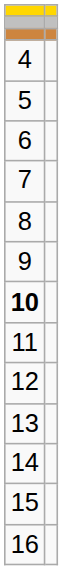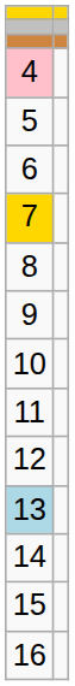row 4 | column 1: no background -> pink background
row 7 | column 1: no background -> gold background
row 10 | column 1: bold -> normal
row 13 | column 1: no background -> lightblue background
